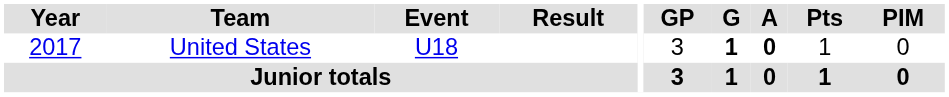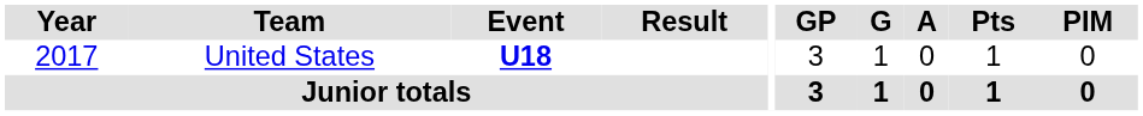United States | Event: normal -> bold
United States | G: bold -> normal
United States | A: bold -> normal
